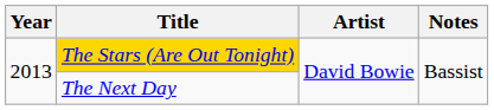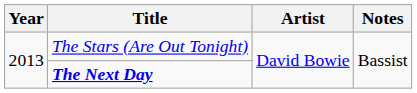The Stars (Are Out Tonight) | Title: gold background -> no background
The Next Day | Title: normal -> bold
